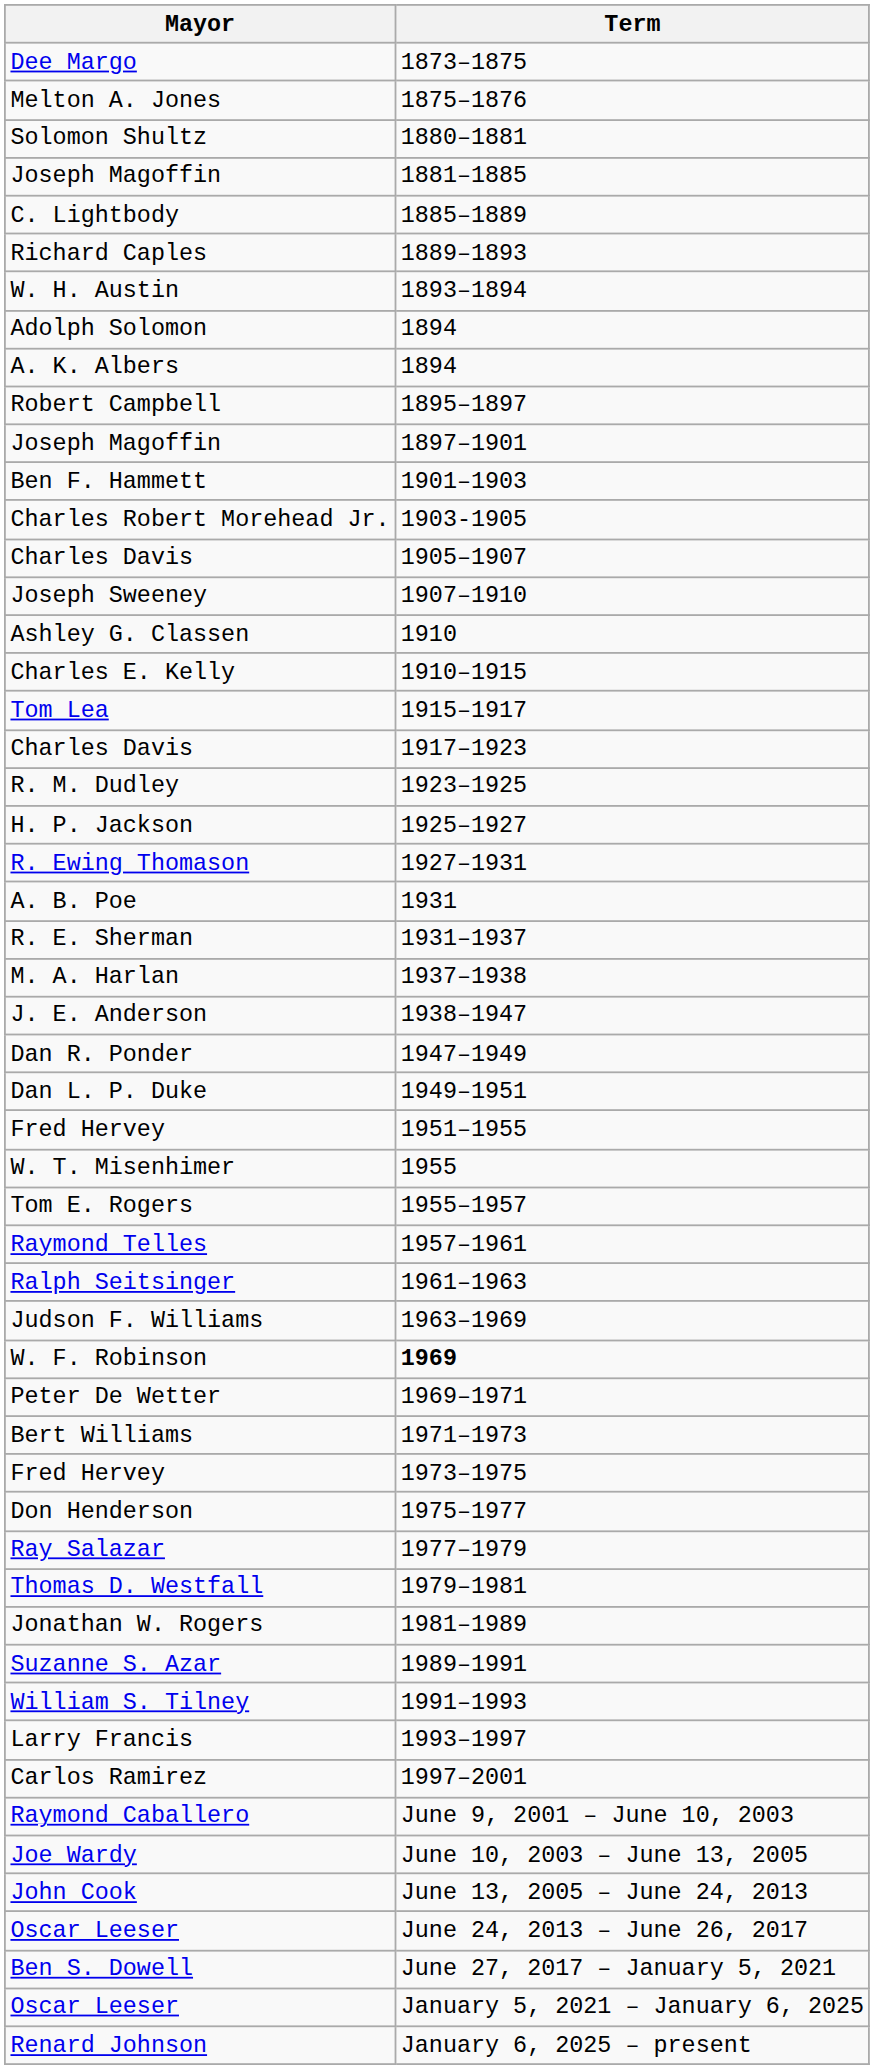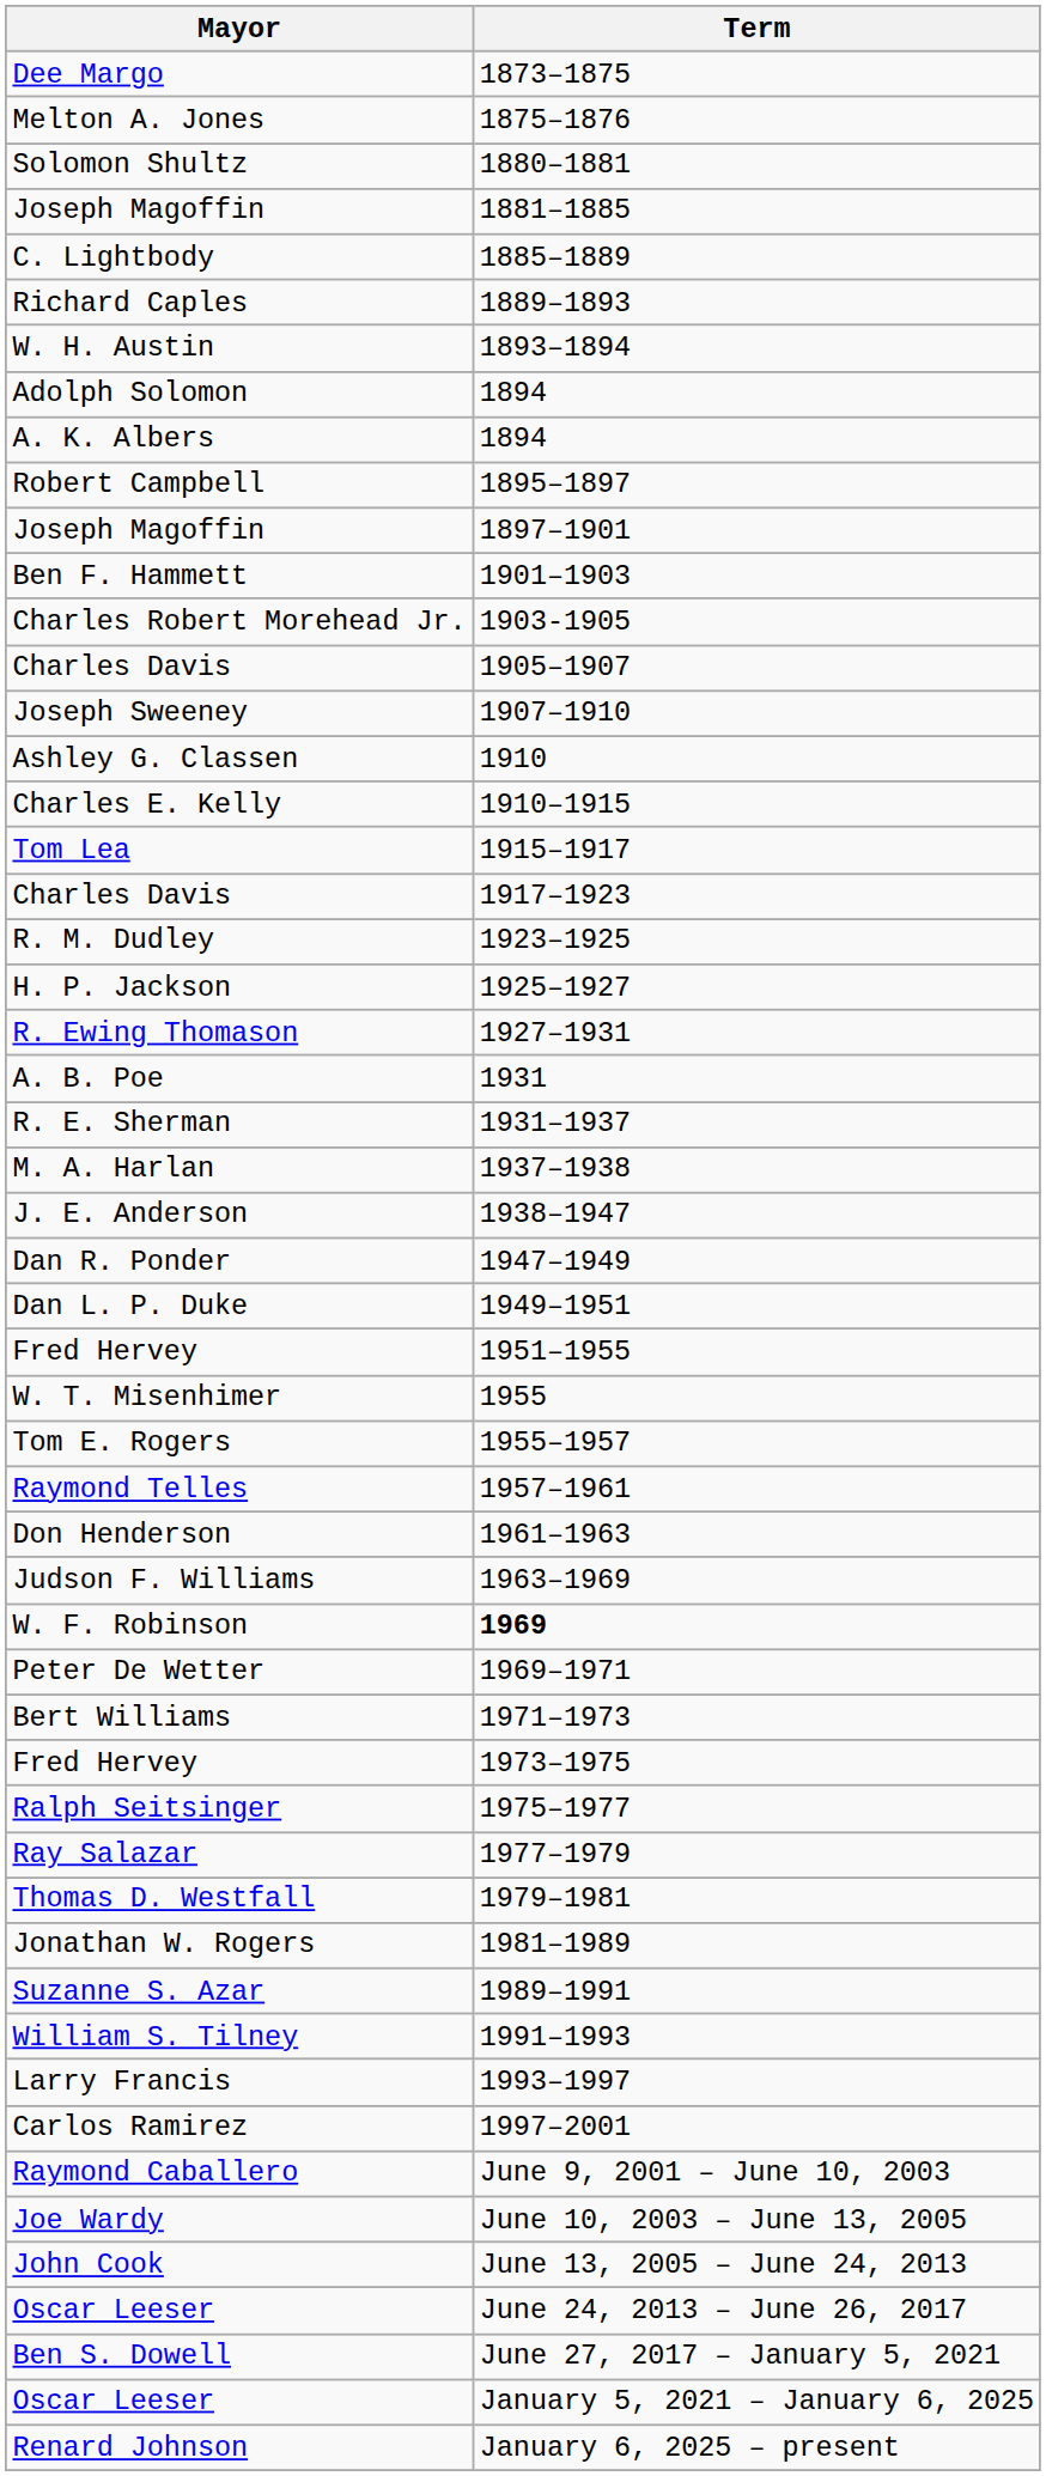row 34 | Mayor: Ralph Seitsinger -> Don Henderson
row 40 | Mayor: Don Henderson -> Ralph Seitsinger
